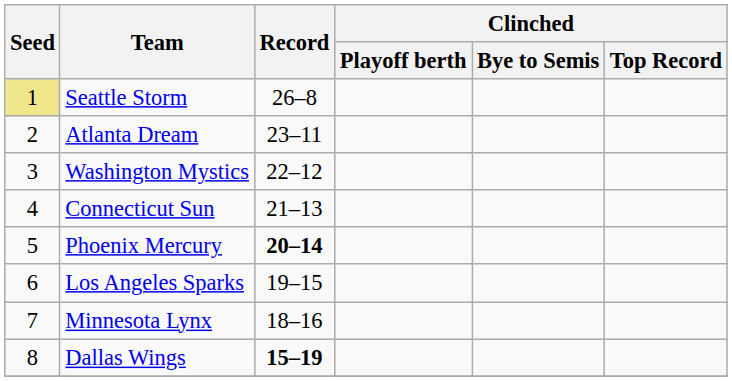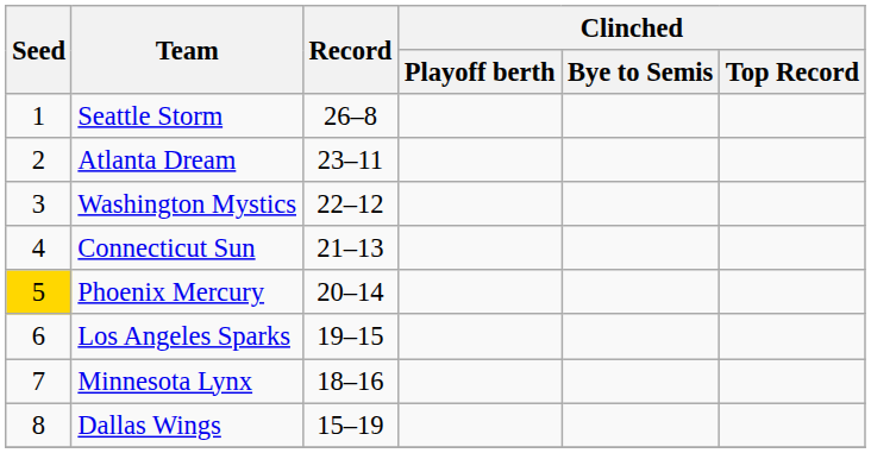Seattle Storm | Seed: khaki background -> no background
Phoenix Mercury | Seed: no background -> gold background
Phoenix Mercury | Record: bold -> normal
Dallas Wings | Record: bold -> normal
